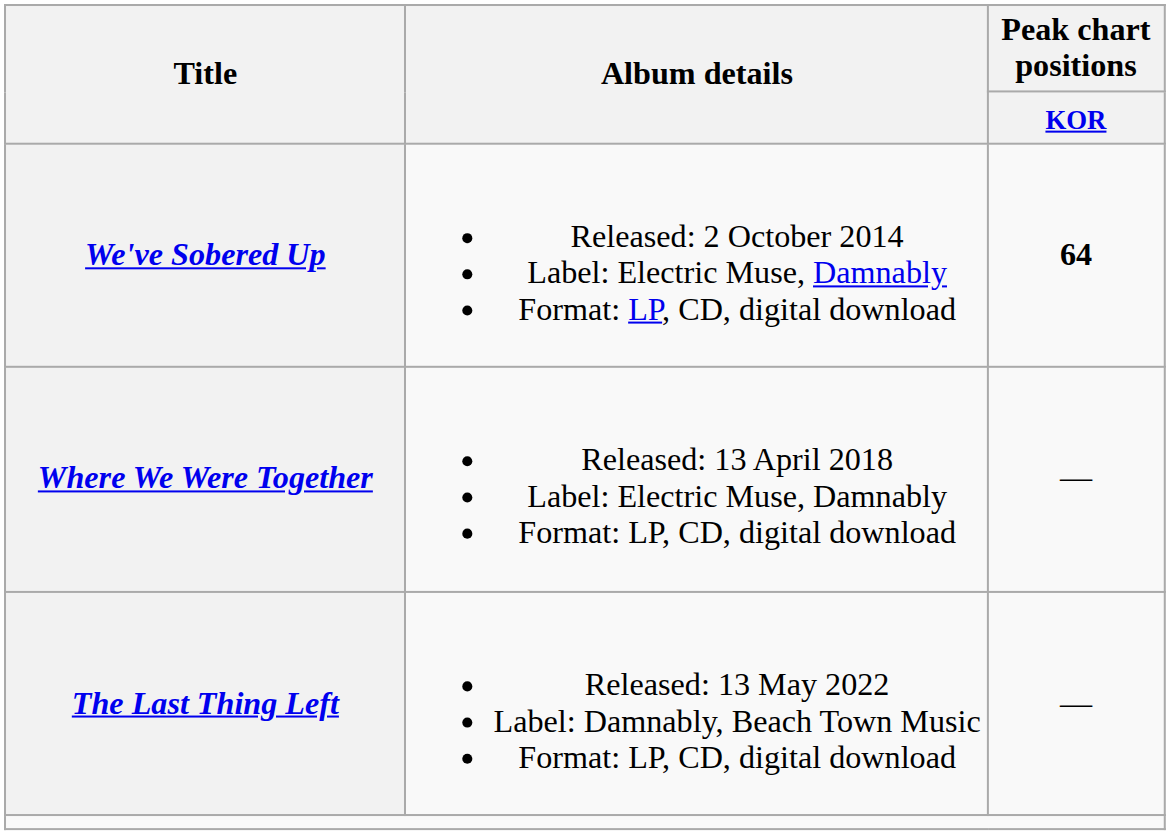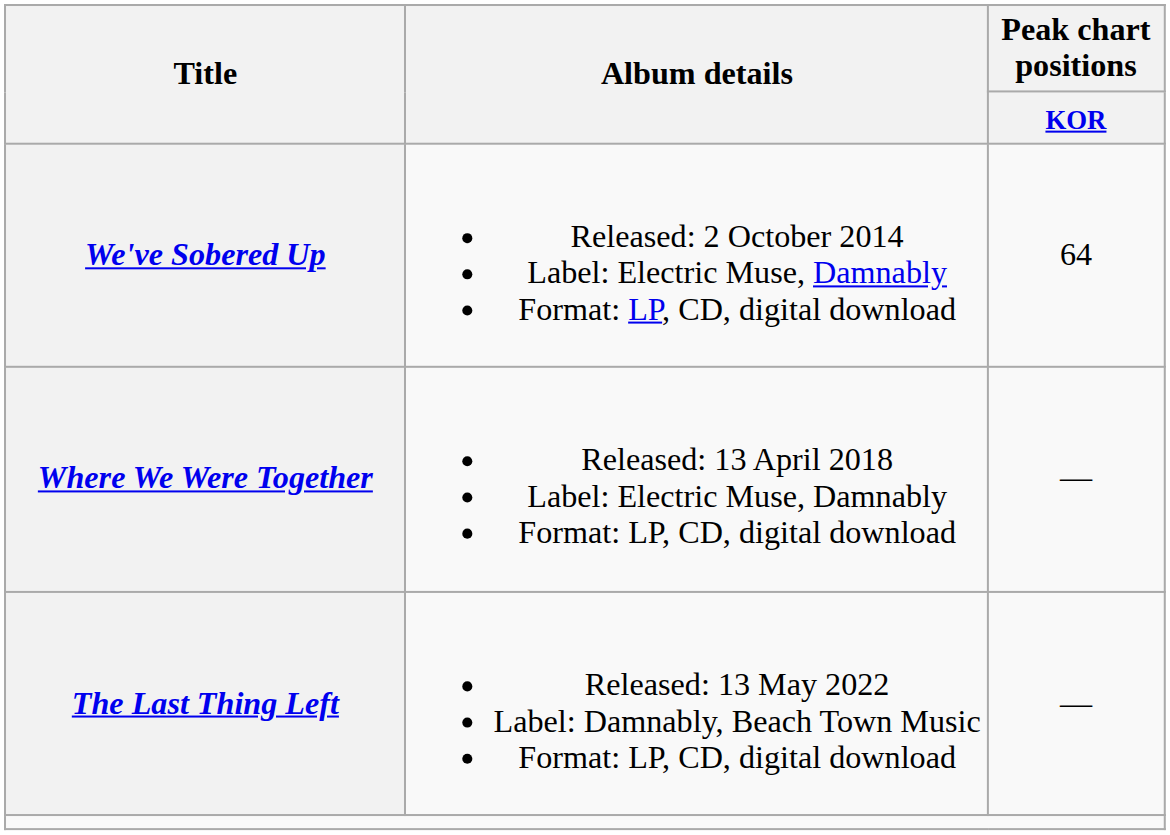We've Sobered Up | Peak chart positions / KOR: bold -> normal
